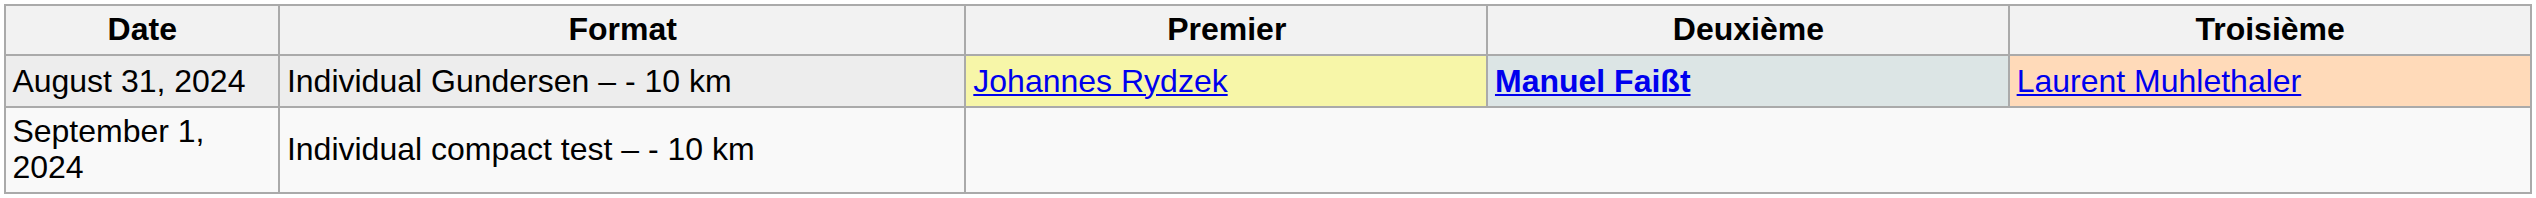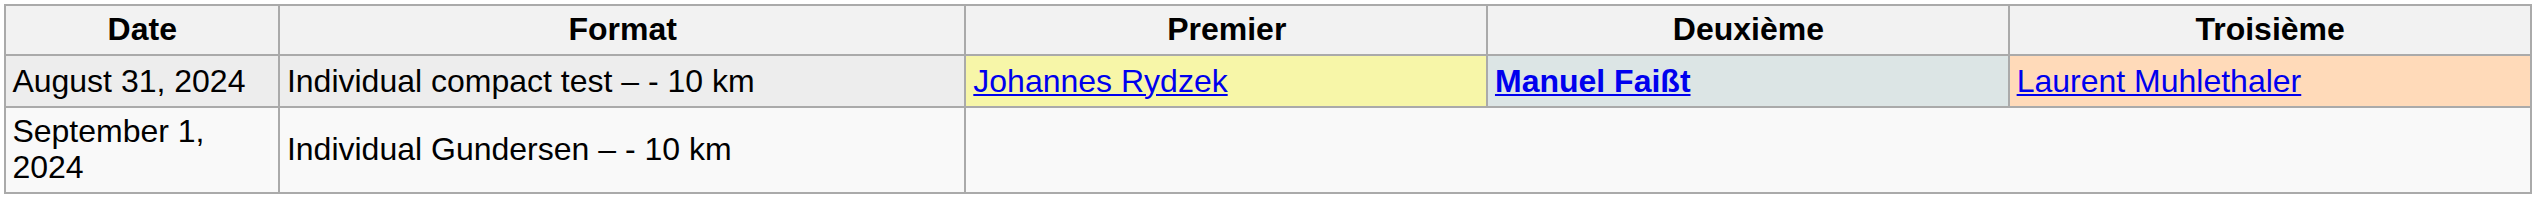August 31, 2024 | Format: Individual Gundersen – - 10 km -> Individual compact test – - 10 km
September 1, 2024 | Format: Individual compact test – - 10 km -> Individual Gundersen – - 10 km
